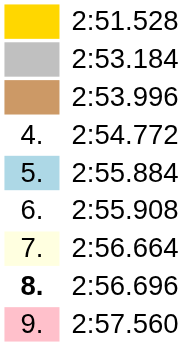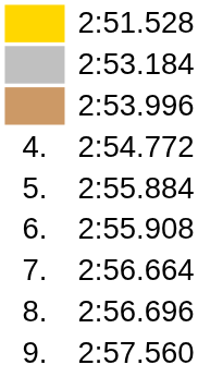2:55.884 | column 1: lightblue background -> no background
2:56.664 | column 1: lightyellow background -> no background
2:56.696 | column 1: bold -> normal
2:57.560 | column 1: pink background -> no background
